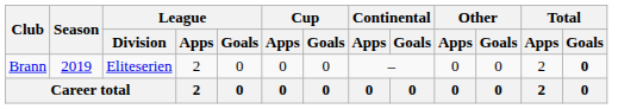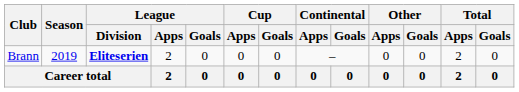Brann | League / Division: normal -> bold
Brann | Total / Goals: bold -> normal
